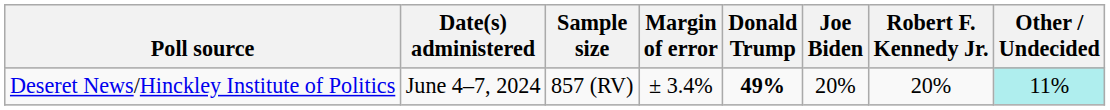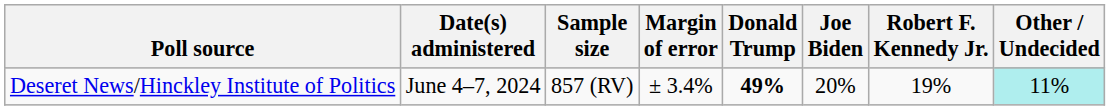Deseret News/Hinckley Institute of Politics | Robert F. Kennedy Jr.: 20% -> 19%
